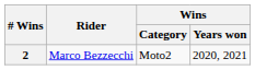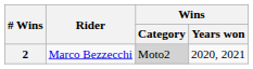2 | Wins / Category: no background -> lightgrey background
